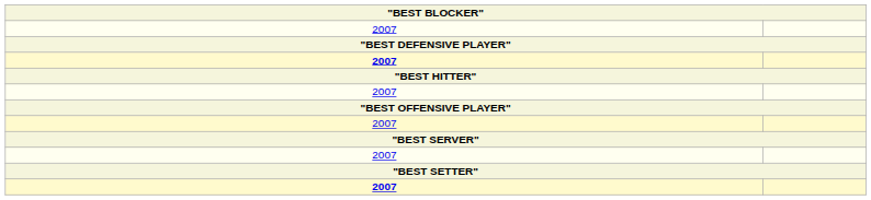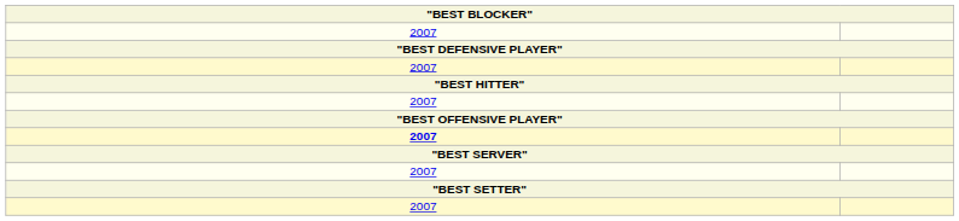row 4 | column 1: bold -> normal
row 8 | column 1: normal -> bold
row 12 | column 1: bold -> normal
